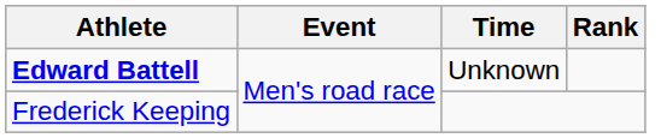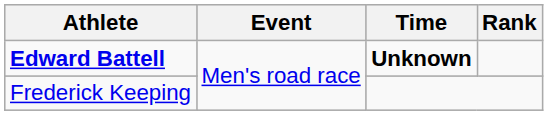Edward Battell | Time: normal -> bold
